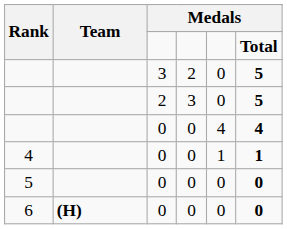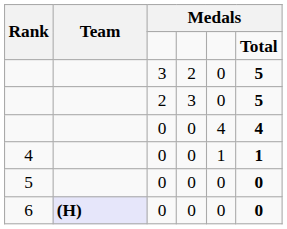6 | Team: no background -> lavender background
